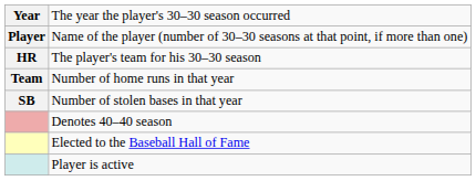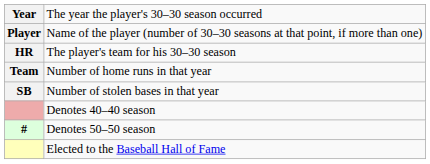+ row: # | Denotes 50–50 season
- row: Player is active
